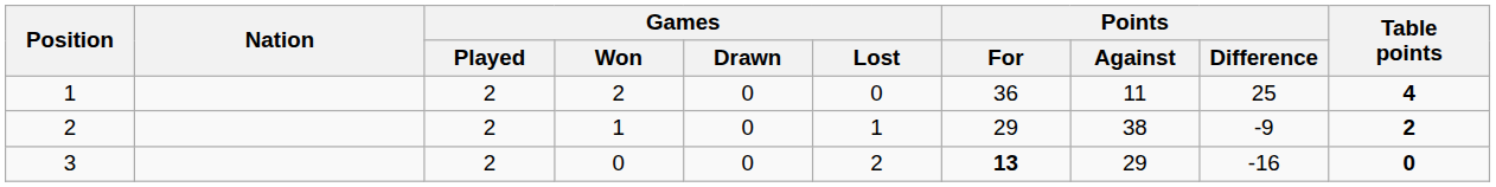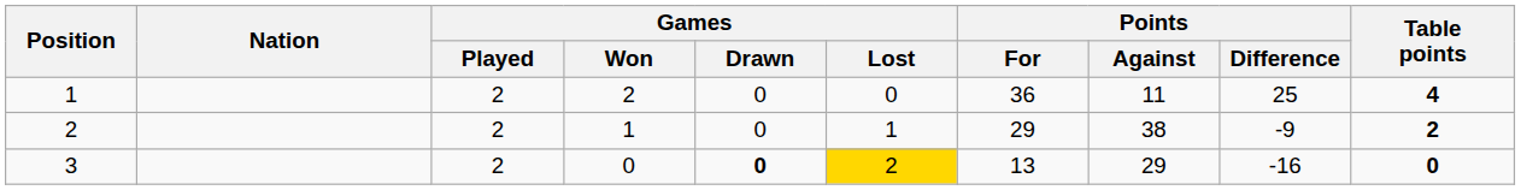3 | Games / Drawn: normal -> bold
3 | Games / Lost: no background -> gold background
3 | Points / For: bold -> normal
